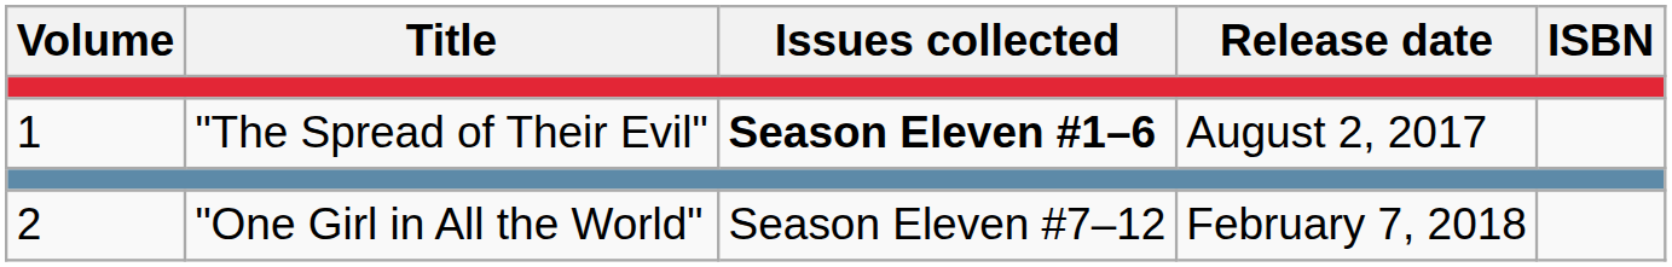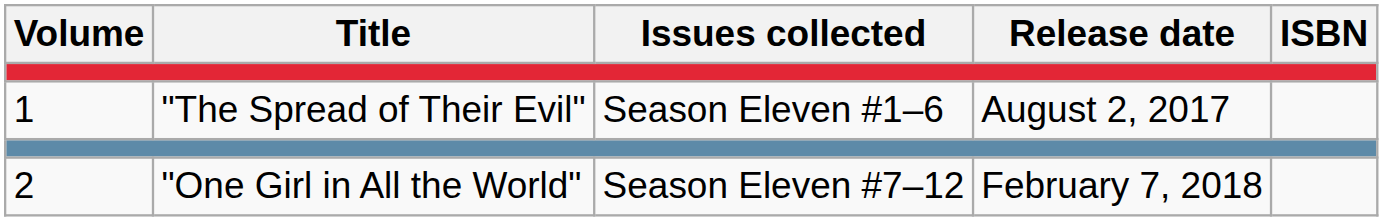1 | Issues collected: bold -> normal
